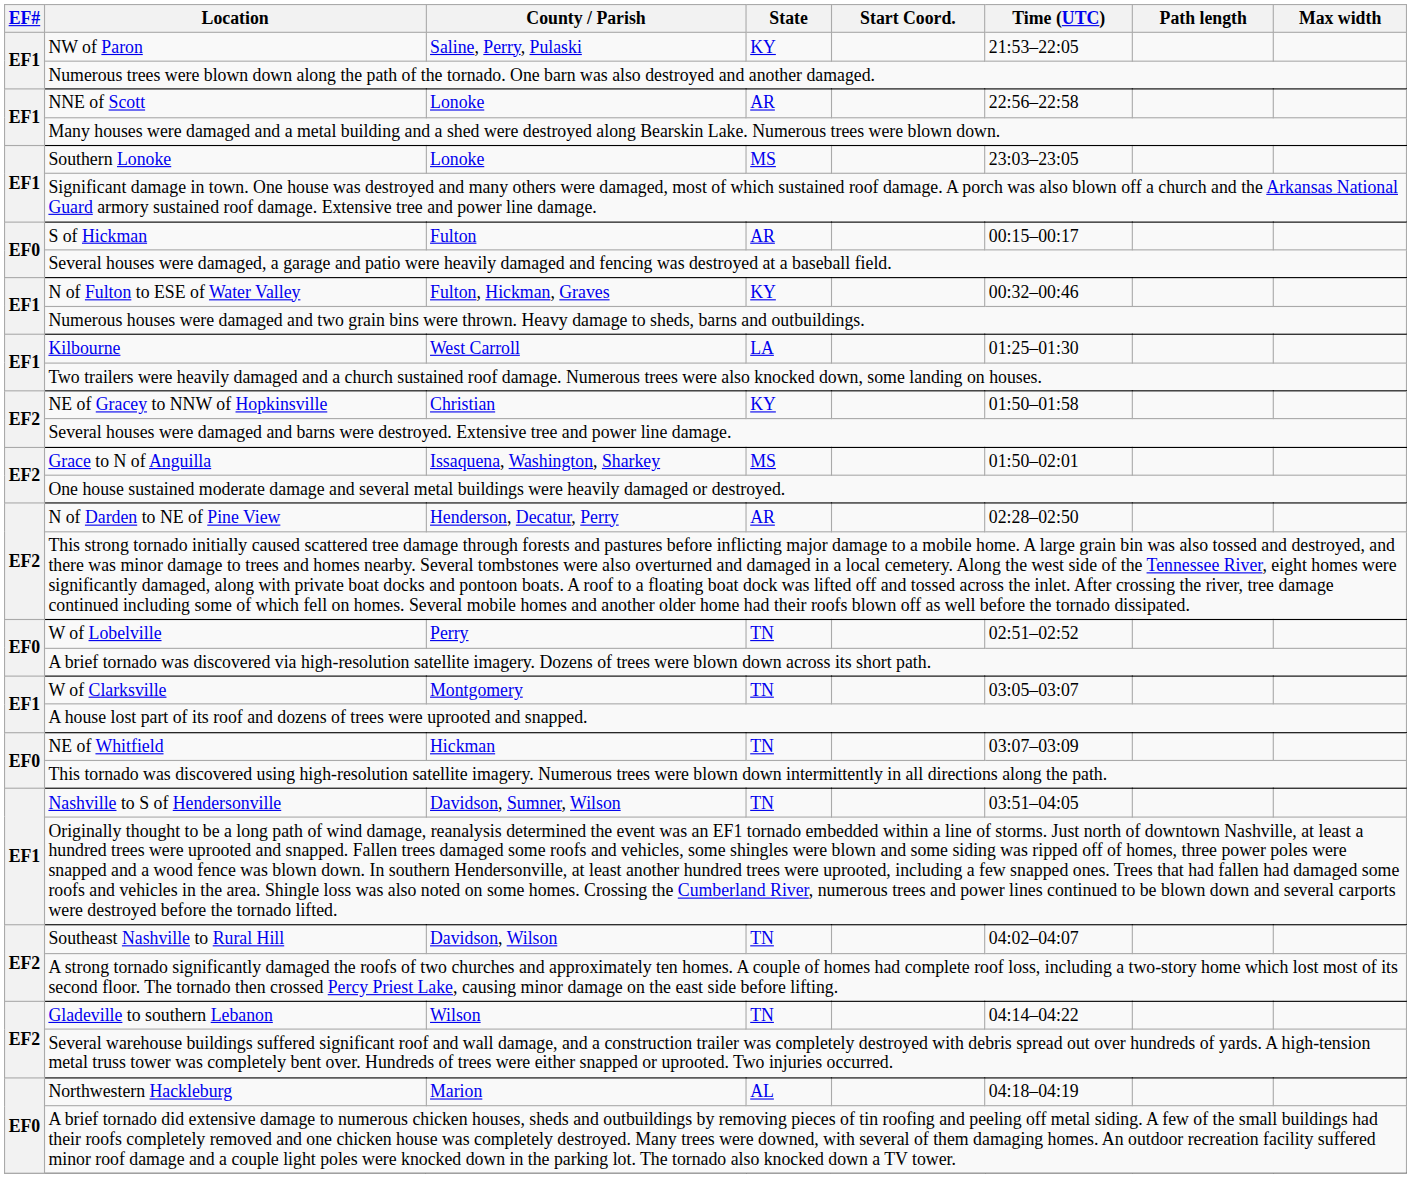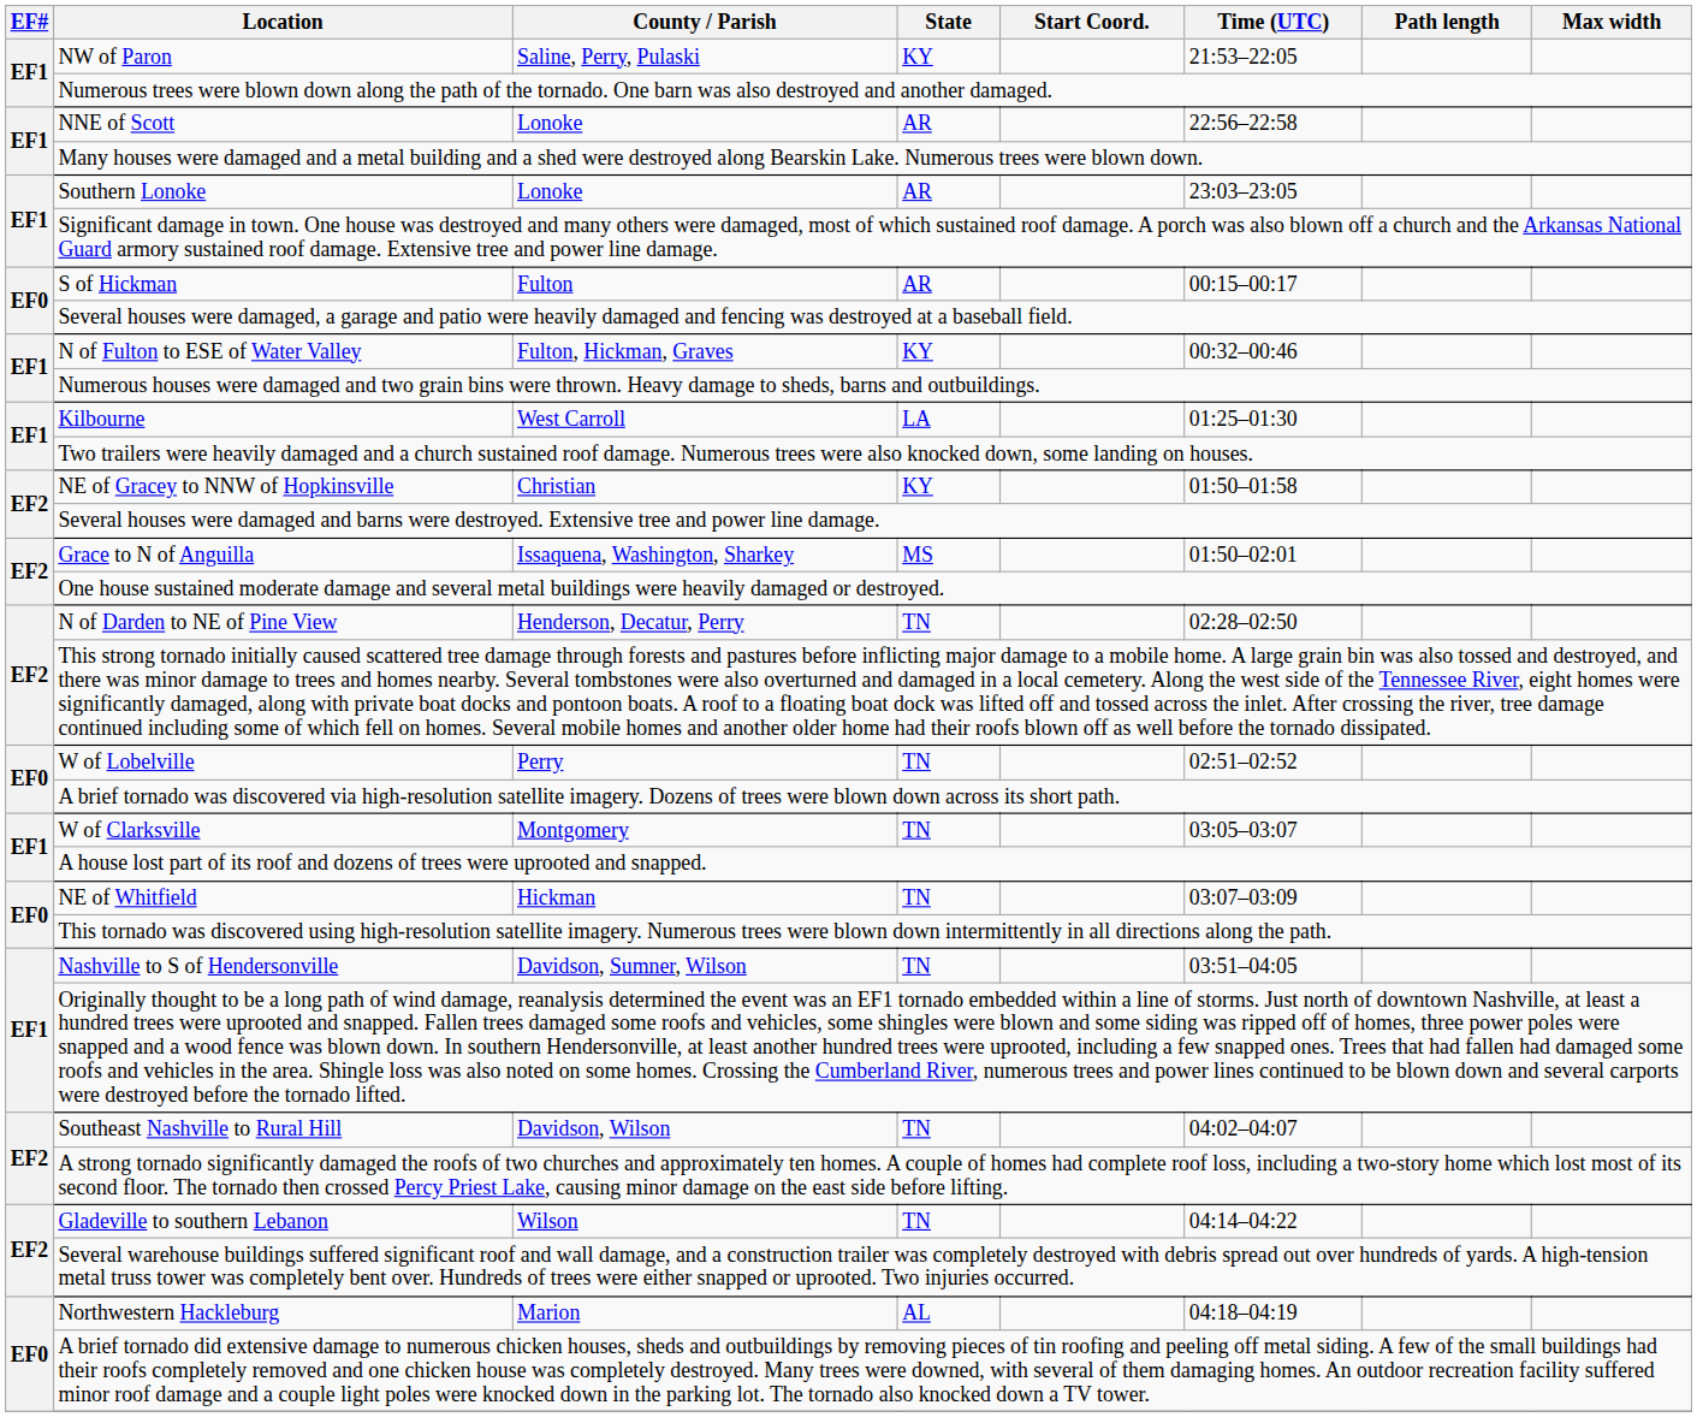Southern Lonoke | State: MS -> AR
N of Darden to NE of Pine View | State: AR -> TN
